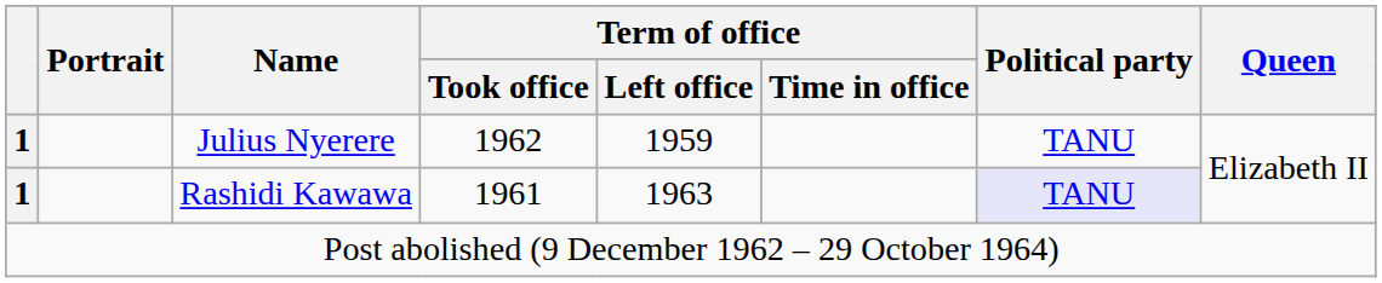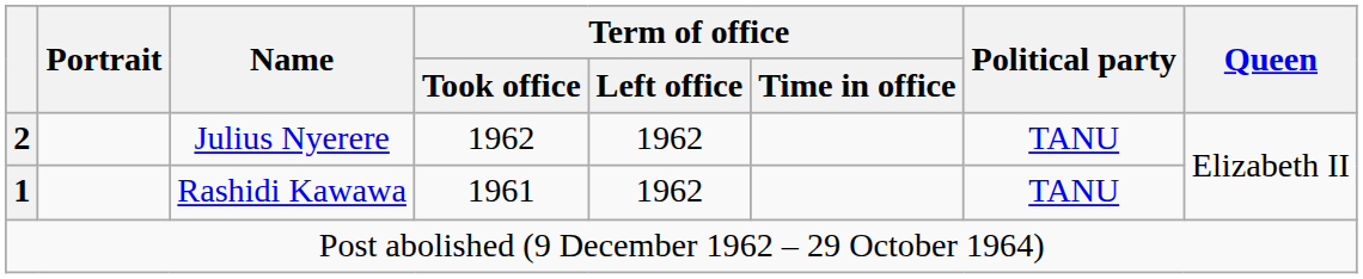Julius Nyerere | column 1: 1 -> 2
Julius Nyerere | Term of office / Left office: 1959 -> 1962
Rashidi Kawawa | Term of office / Left office: 1963 -> 1962
Rashidi Kawawa | Political party: lavender background -> no background
